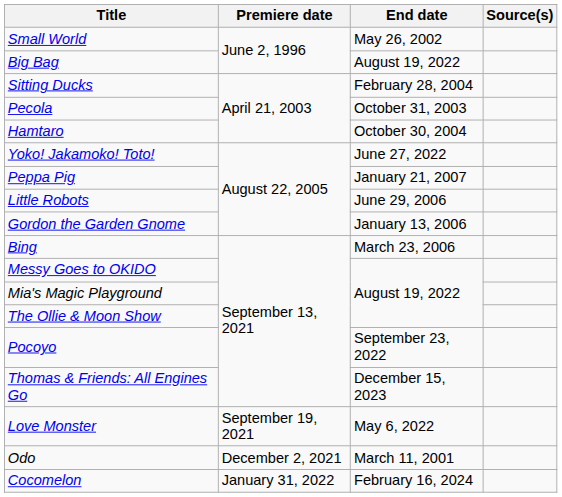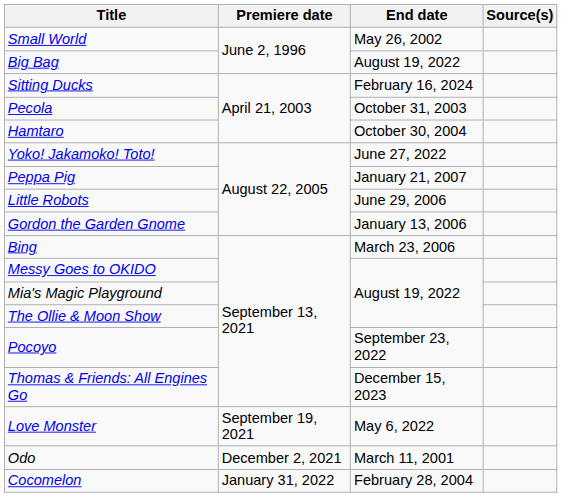Sitting Ducks | End date: February 28, 2004 -> February 16, 2024
Cocomelon | End date: February 16, 2024 -> February 28, 2004
